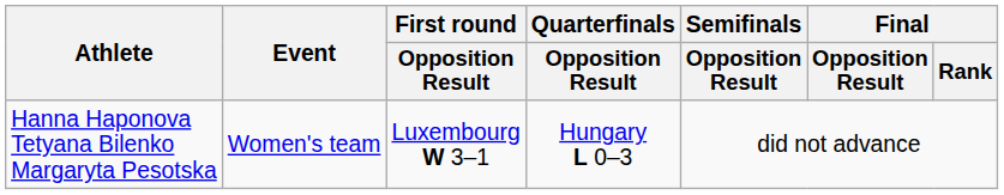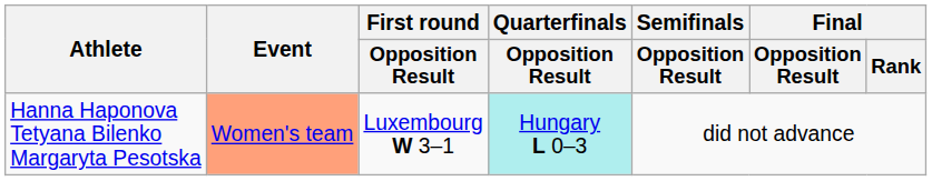Hanna Haponova Tetyana Bilenko Margaryta Pesotska | Event: no background -> lightsalmon background
Hanna Haponova Tetyana Bilenko Margaryta Pesotska | Quarterfinals / Opposition Result: no background -> paleturquoise background
